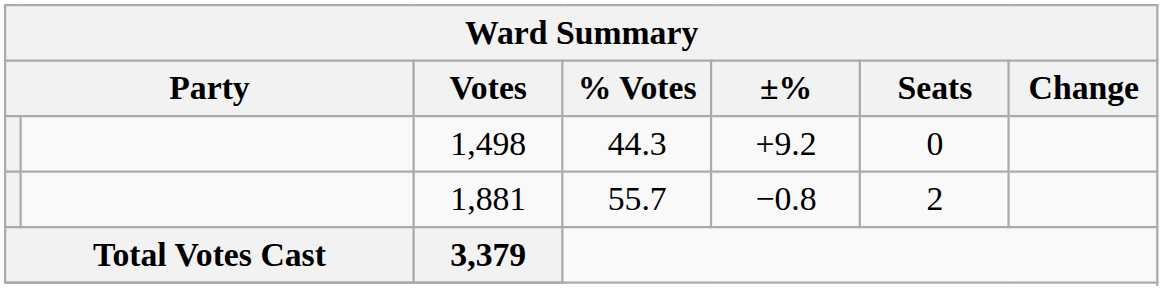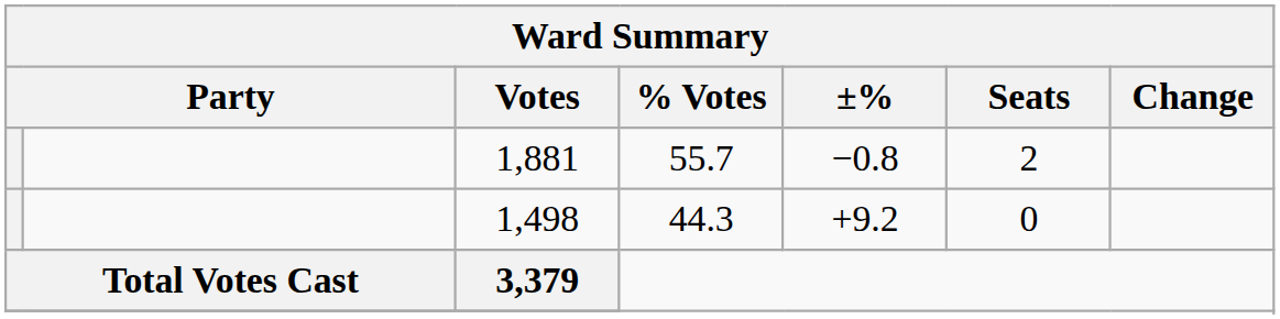rows swapped: 1,881 <-> 1,498
